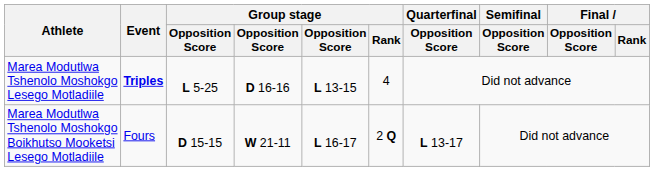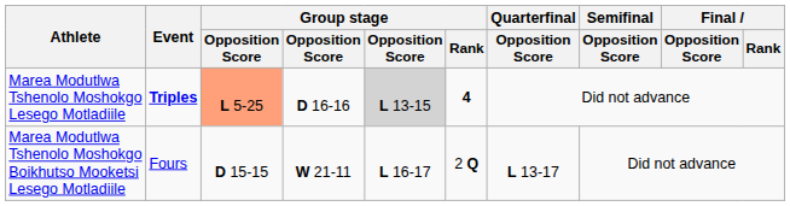Marea Modutlwa Tshenolo Moshokgo Lesego Motladiile | column 3: no background -> lightsalmon background
Marea Modutlwa Tshenolo Moshokgo Lesego Motladiile | column 5: no background -> lightgrey background
Marea Modutlwa Tshenolo Moshokgo Lesego Motladiile | Group stage / Rank: normal -> bold
